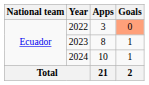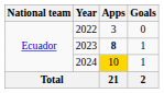2022 | Goals: lightsalmon background -> no background
2023 | Apps: normal -> bold
2024 | Apps: no background -> gold background
